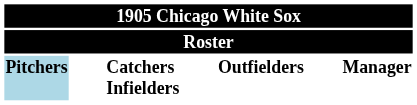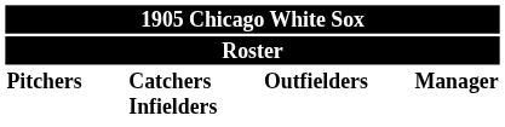Pitchers | column 1: lightblue background -> no background
